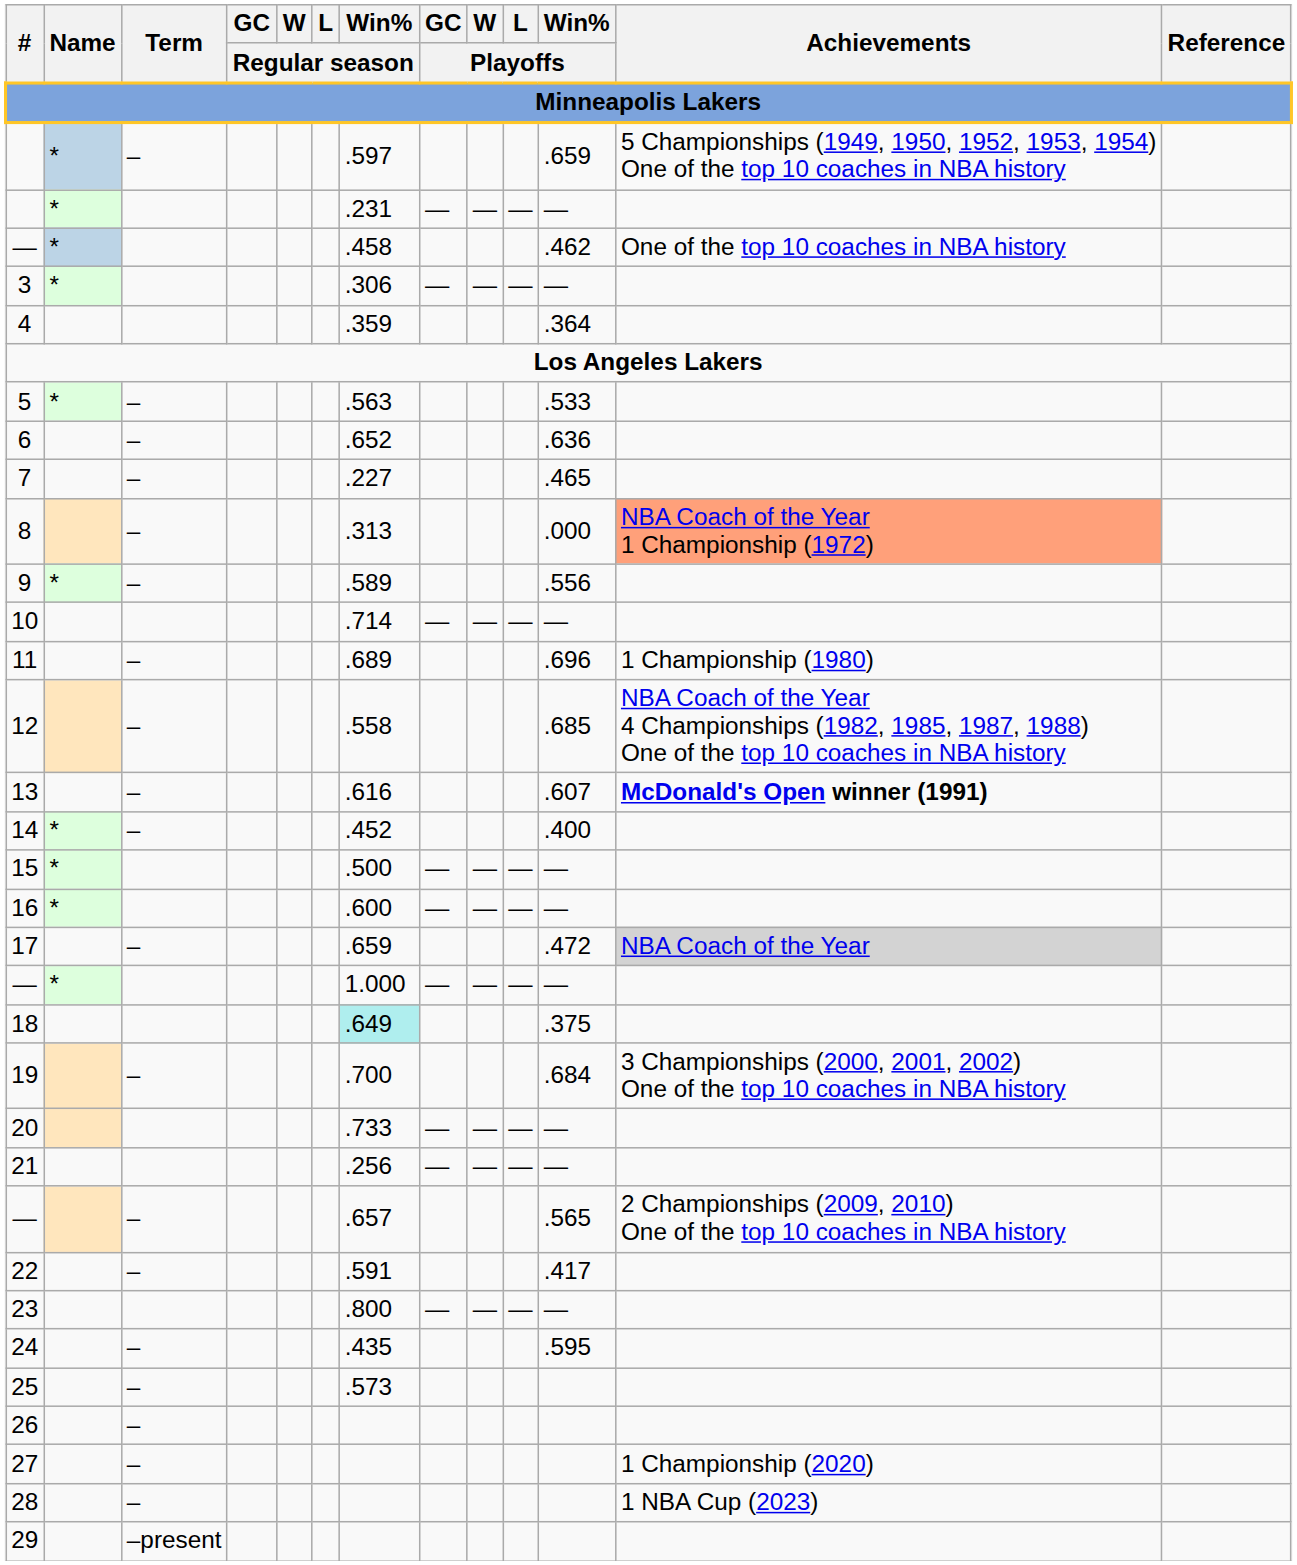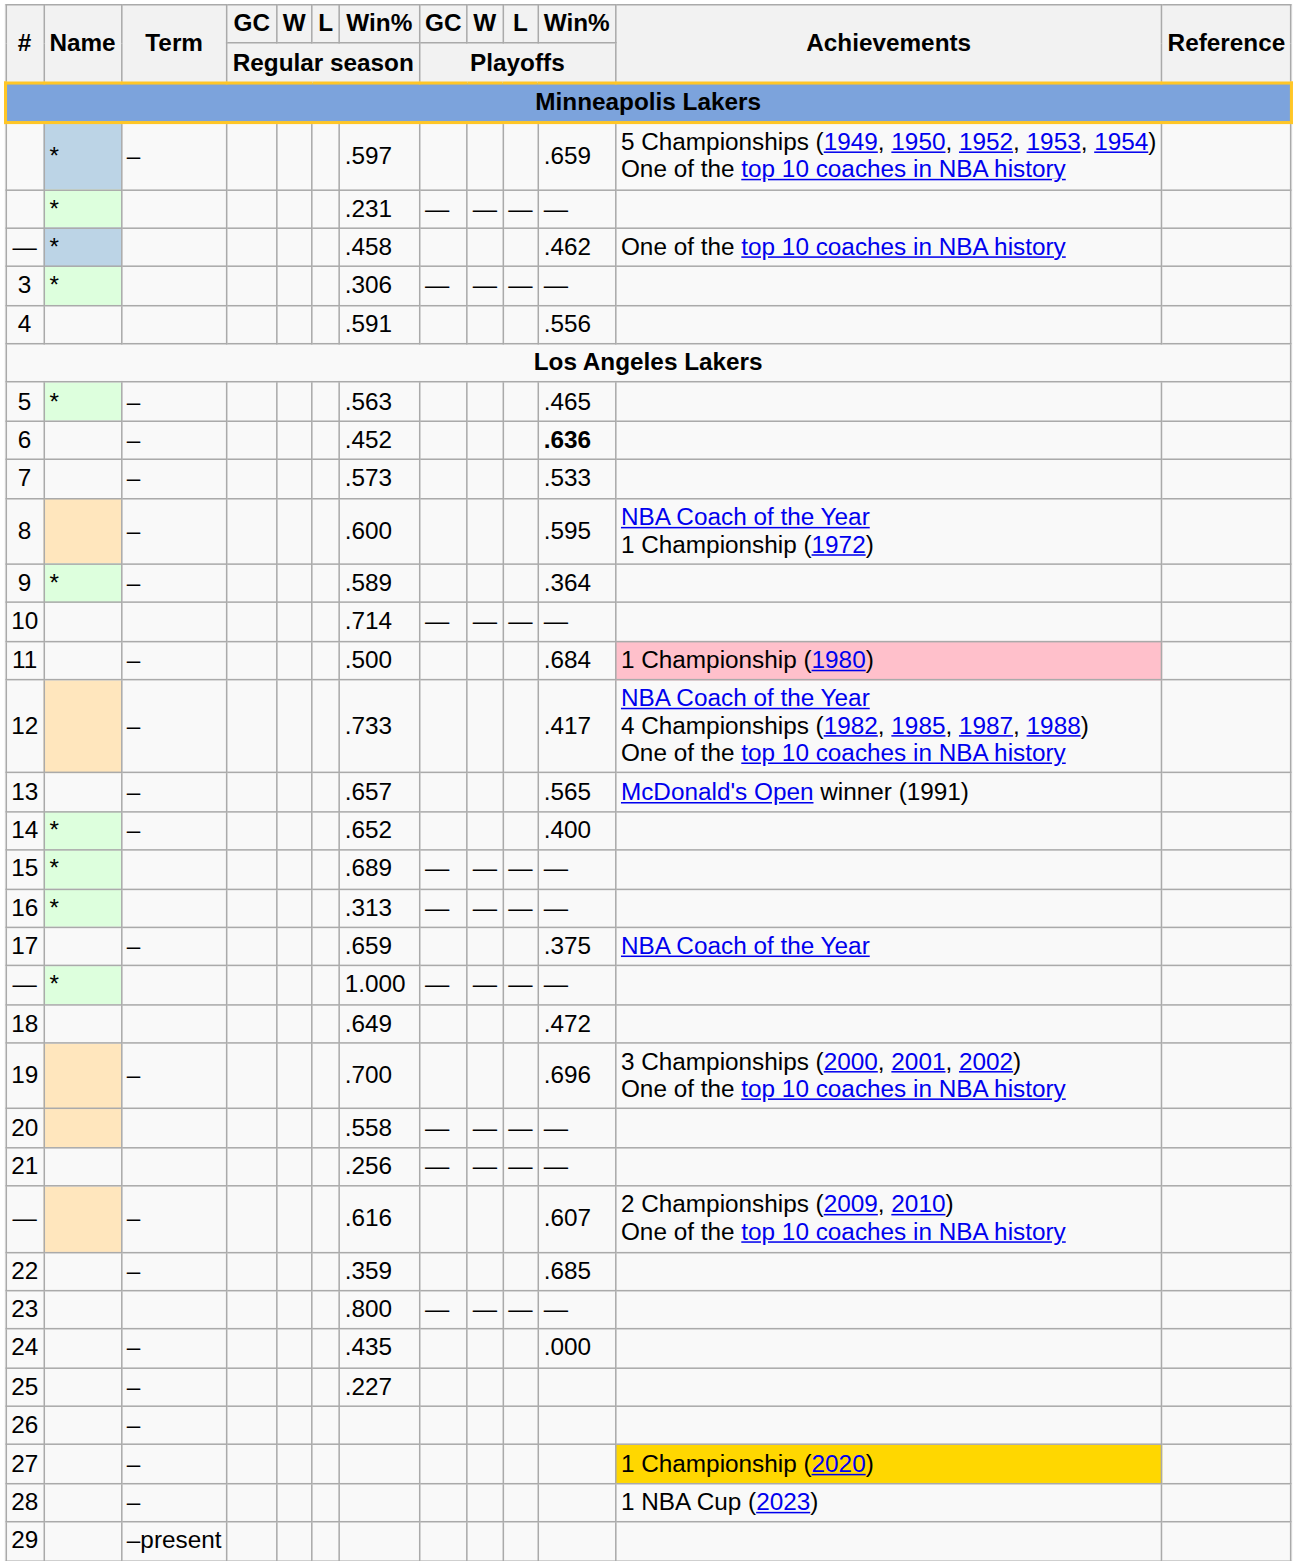4 | Win% / Regular season: .359 -> .591
4 | Win% / Playoffs: .364 -> .556
5 | Win% / Playoffs: .533 -> .465
6 | Win% / Regular season: .652 -> .452
6 | Win% / Playoffs: normal -> bold
7 | Win% / Regular season: .227 -> .573
7 | Win% / Playoffs: .465 -> .533
8 | Win% / Regular season: .313 -> .600
8 | Win% / Playoffs: .000 -> .595
8 | Achievements: lightsalmon background -> no background
9 | Win% / Playoffs: .556 -> .364
11 | Win% / Regular season: .689 -> .500
11 | Win% / Playoffs: .696 -> .684
11 | Achievements: no background -> pink background
12 | Win% / Regular season: .558 -> .733
12 | Win% / Playoffs: .685 -> .417
13 | Win% / Regular season: .616 -> .657
13 | Win% / Playoffs: .607 -> .565
13 | Achievements: bold -> normal
14 | Win% / Regular season: .452 -> .652
15 | Win% / Regular season: .500 -> .689
16 | Win% / Regular season: .600 -> .313
17 | Win% / Playoffs: .472 -> .375
17 | Achievements: lightgrey background -> no background
18 | Win% / Regular season: paleturquoise background -> no background
18 | Win% / Playoffs: .375 -> .472
19 | Win% / Playoffs: .684 -> .696
20 | Win% / Regular season: .733 -> .558
— / – | Win% / Regular season: .657 -> .616
— / – | Win% / Playoffs: .565 -> .607
22 | Win% / Regular season: .591 -> .359
22 | Win% / Playoffs: .417 -> .685
24 | Win% / Playoffs: .595 -> .000
25 | Win% / Regular season: .573 -> .227
27 | Achievements: no background -> gold background
